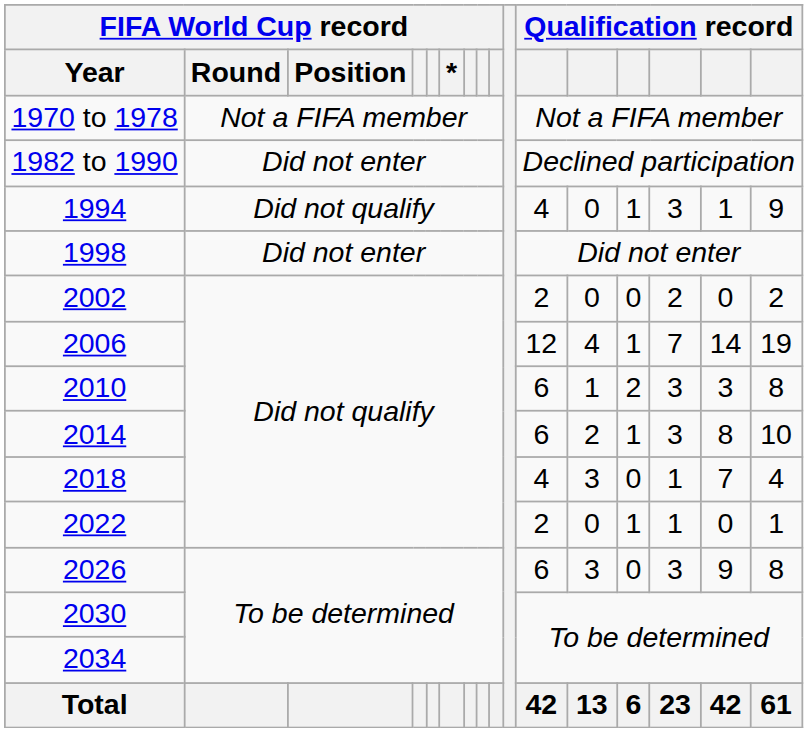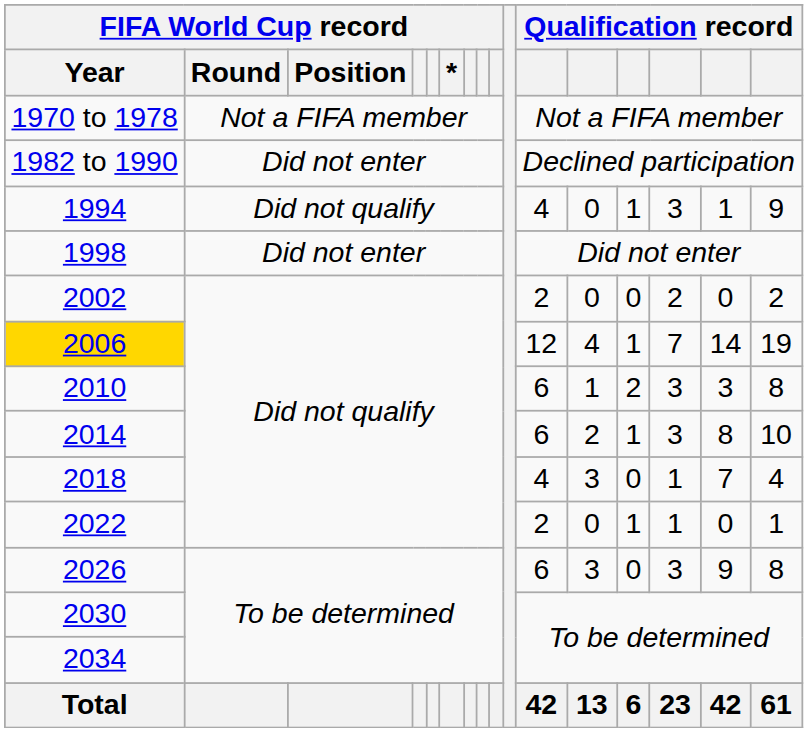2006 | FIFA World Cup record / Year: no background -> gold background
